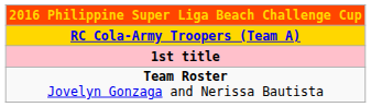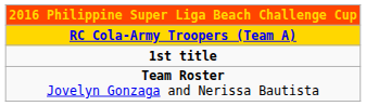row 3 | column 1: pink background -> no background
